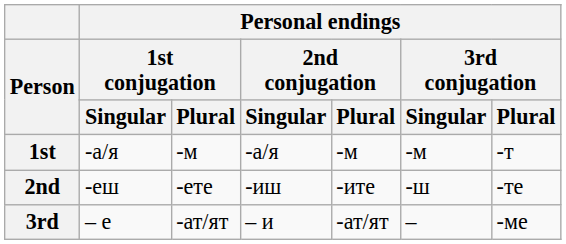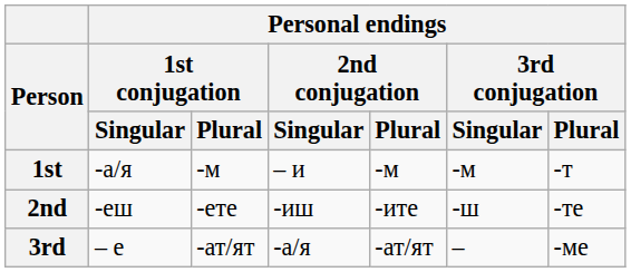1st | Personal endings / 2nd conjugation / Singular: -а/я -> – и
3rd | Personal endings / 2nd conjugation / Singular: – и -> -а/я
